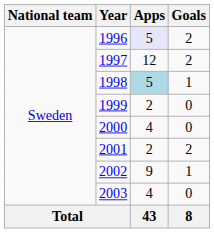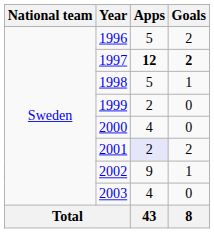1996 | Apps: lavender background -> no background
1997 | Apps: normal -> bold
1997 | Goals: normal -> bold
1998 | Apps: lightblue background -> no background
2001 | Apps: no background -> lavender background
